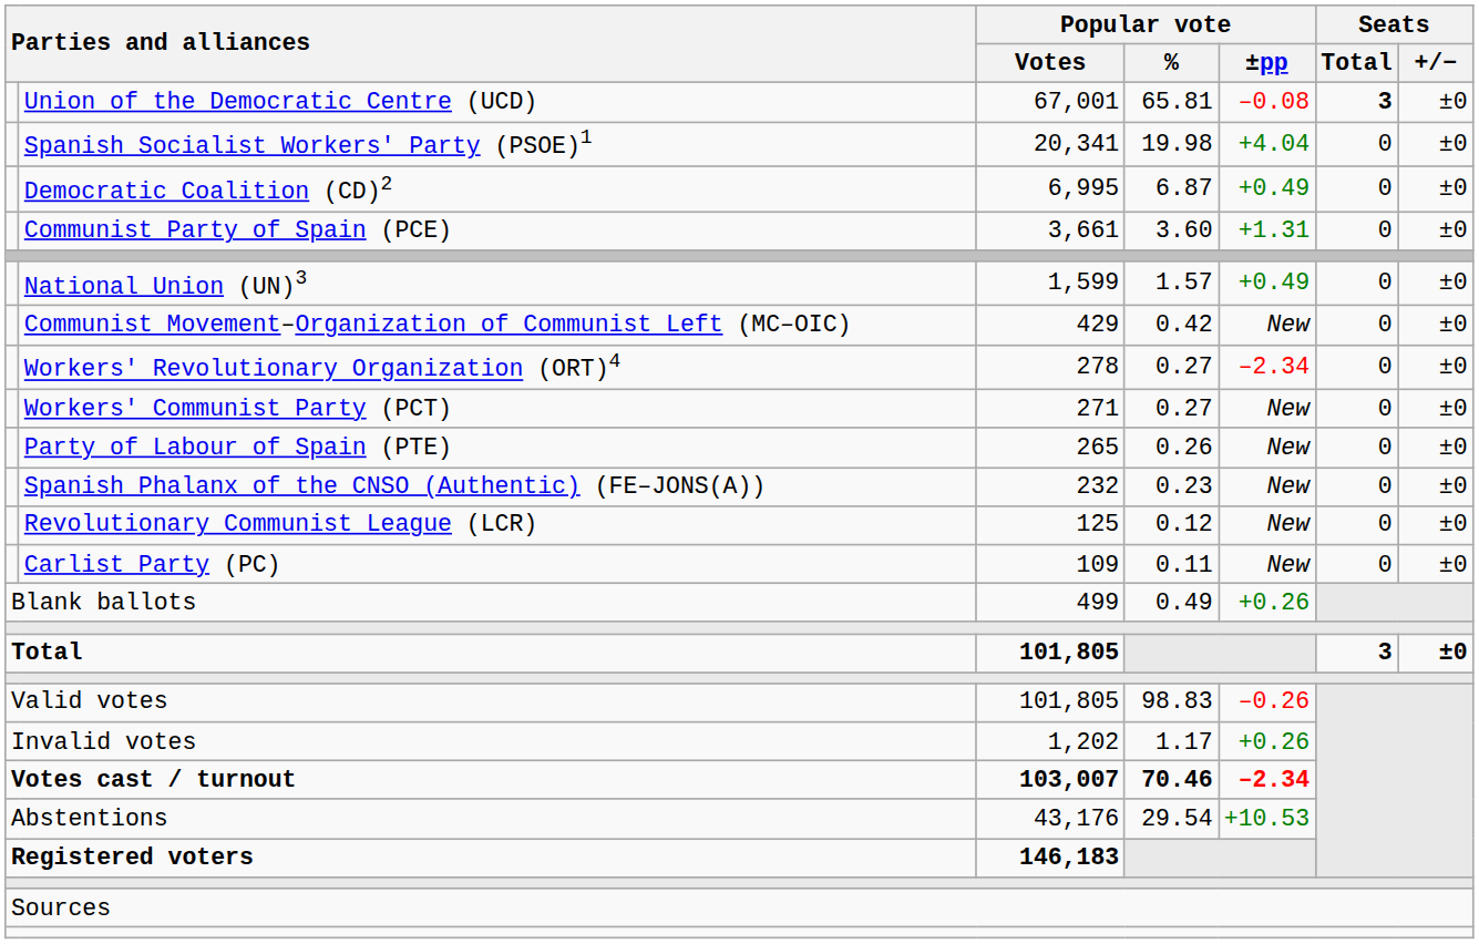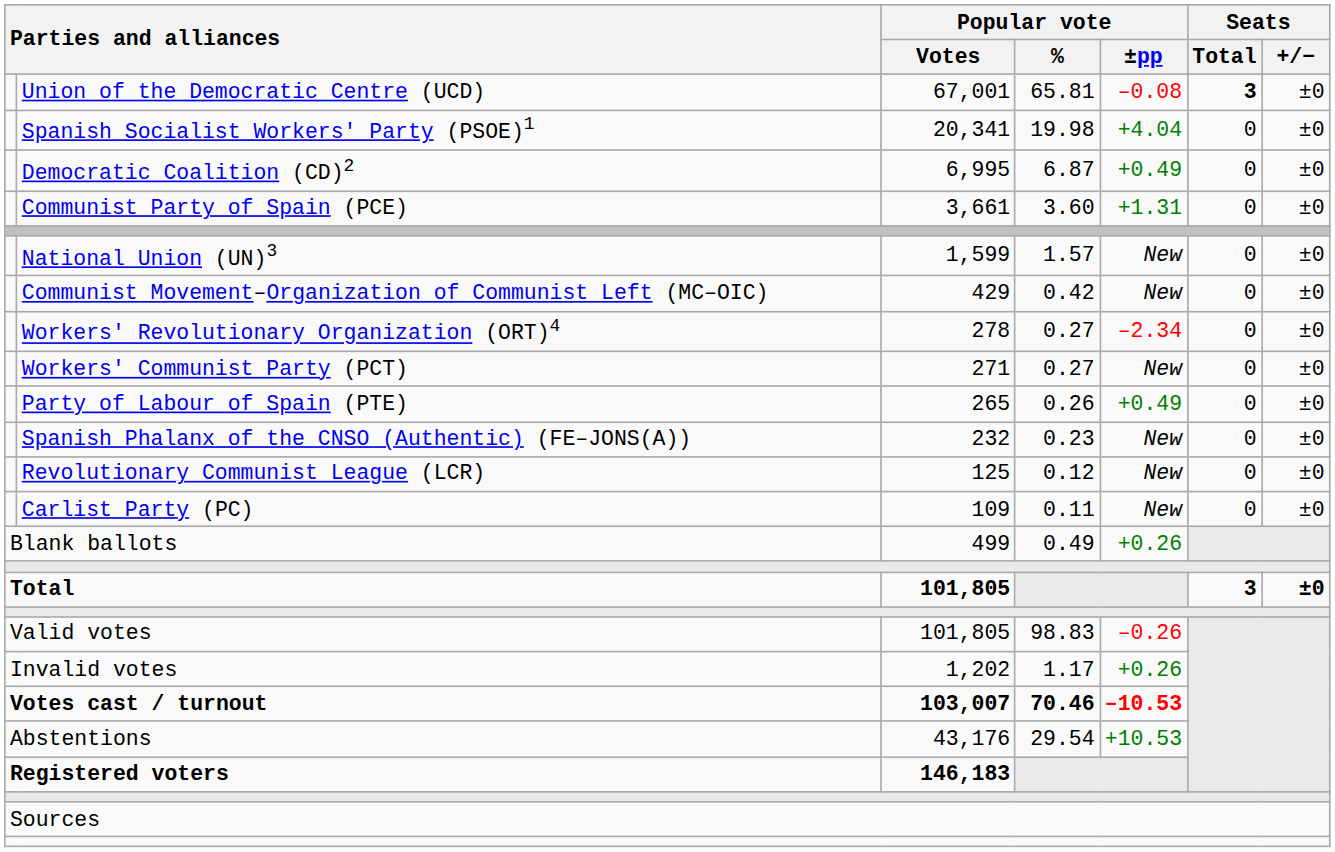National Union (UN)3 | Popular vote / ±pp: +0.49 -> New
Party of Labour of Spain (PTE) | Popular vote / ±pp: New -> +0.49
Votes cast / turnout | Popular vote / ±pp: –2.34 -> –10.53
